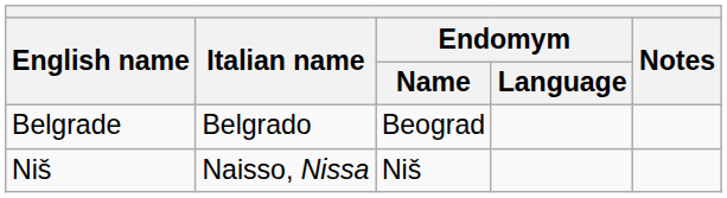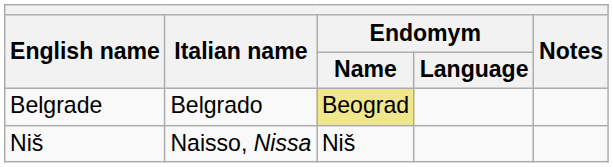Belgrade | Endomym / Name: no background -> khaki background
